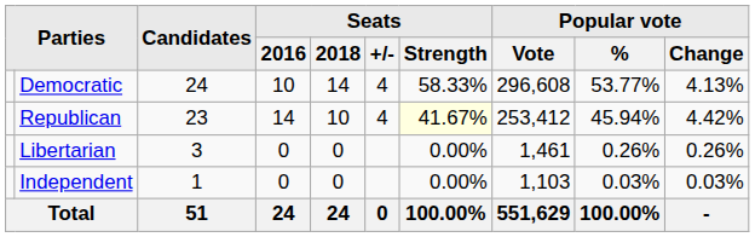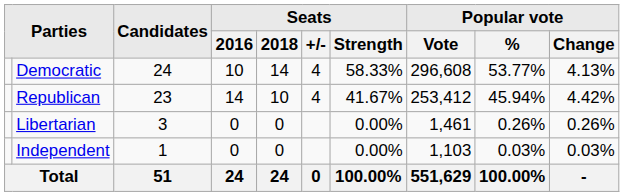Republican | Seats / Strength: lightyellow background -> no background
